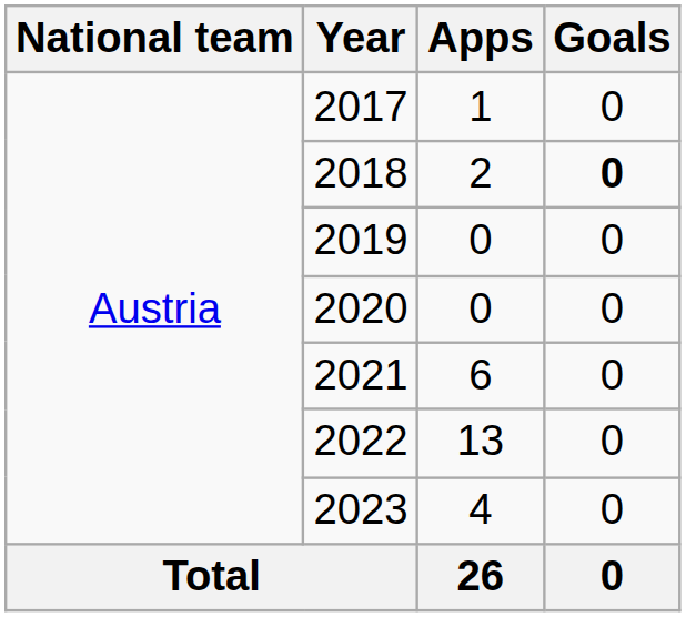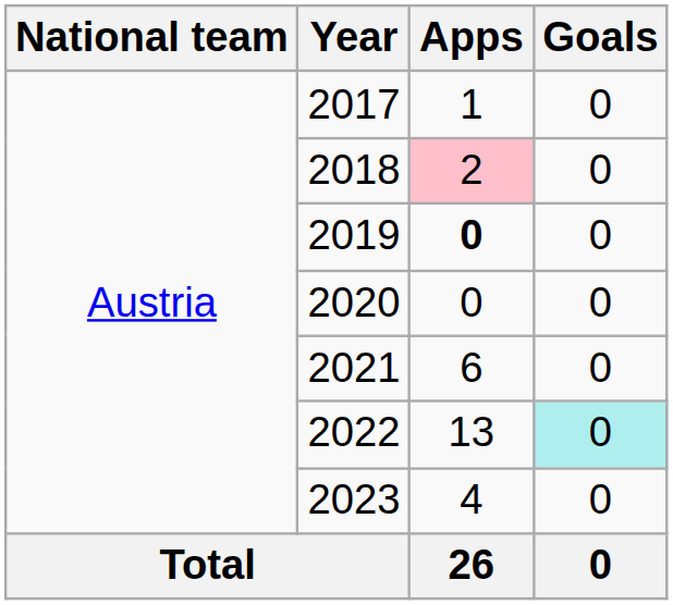2018 | Apps: no background -> pink background
2018 | Goals: bold -> normal
2019 | Apps: normal -> bold
2022 | Goals: no background -> paleturquoise background
